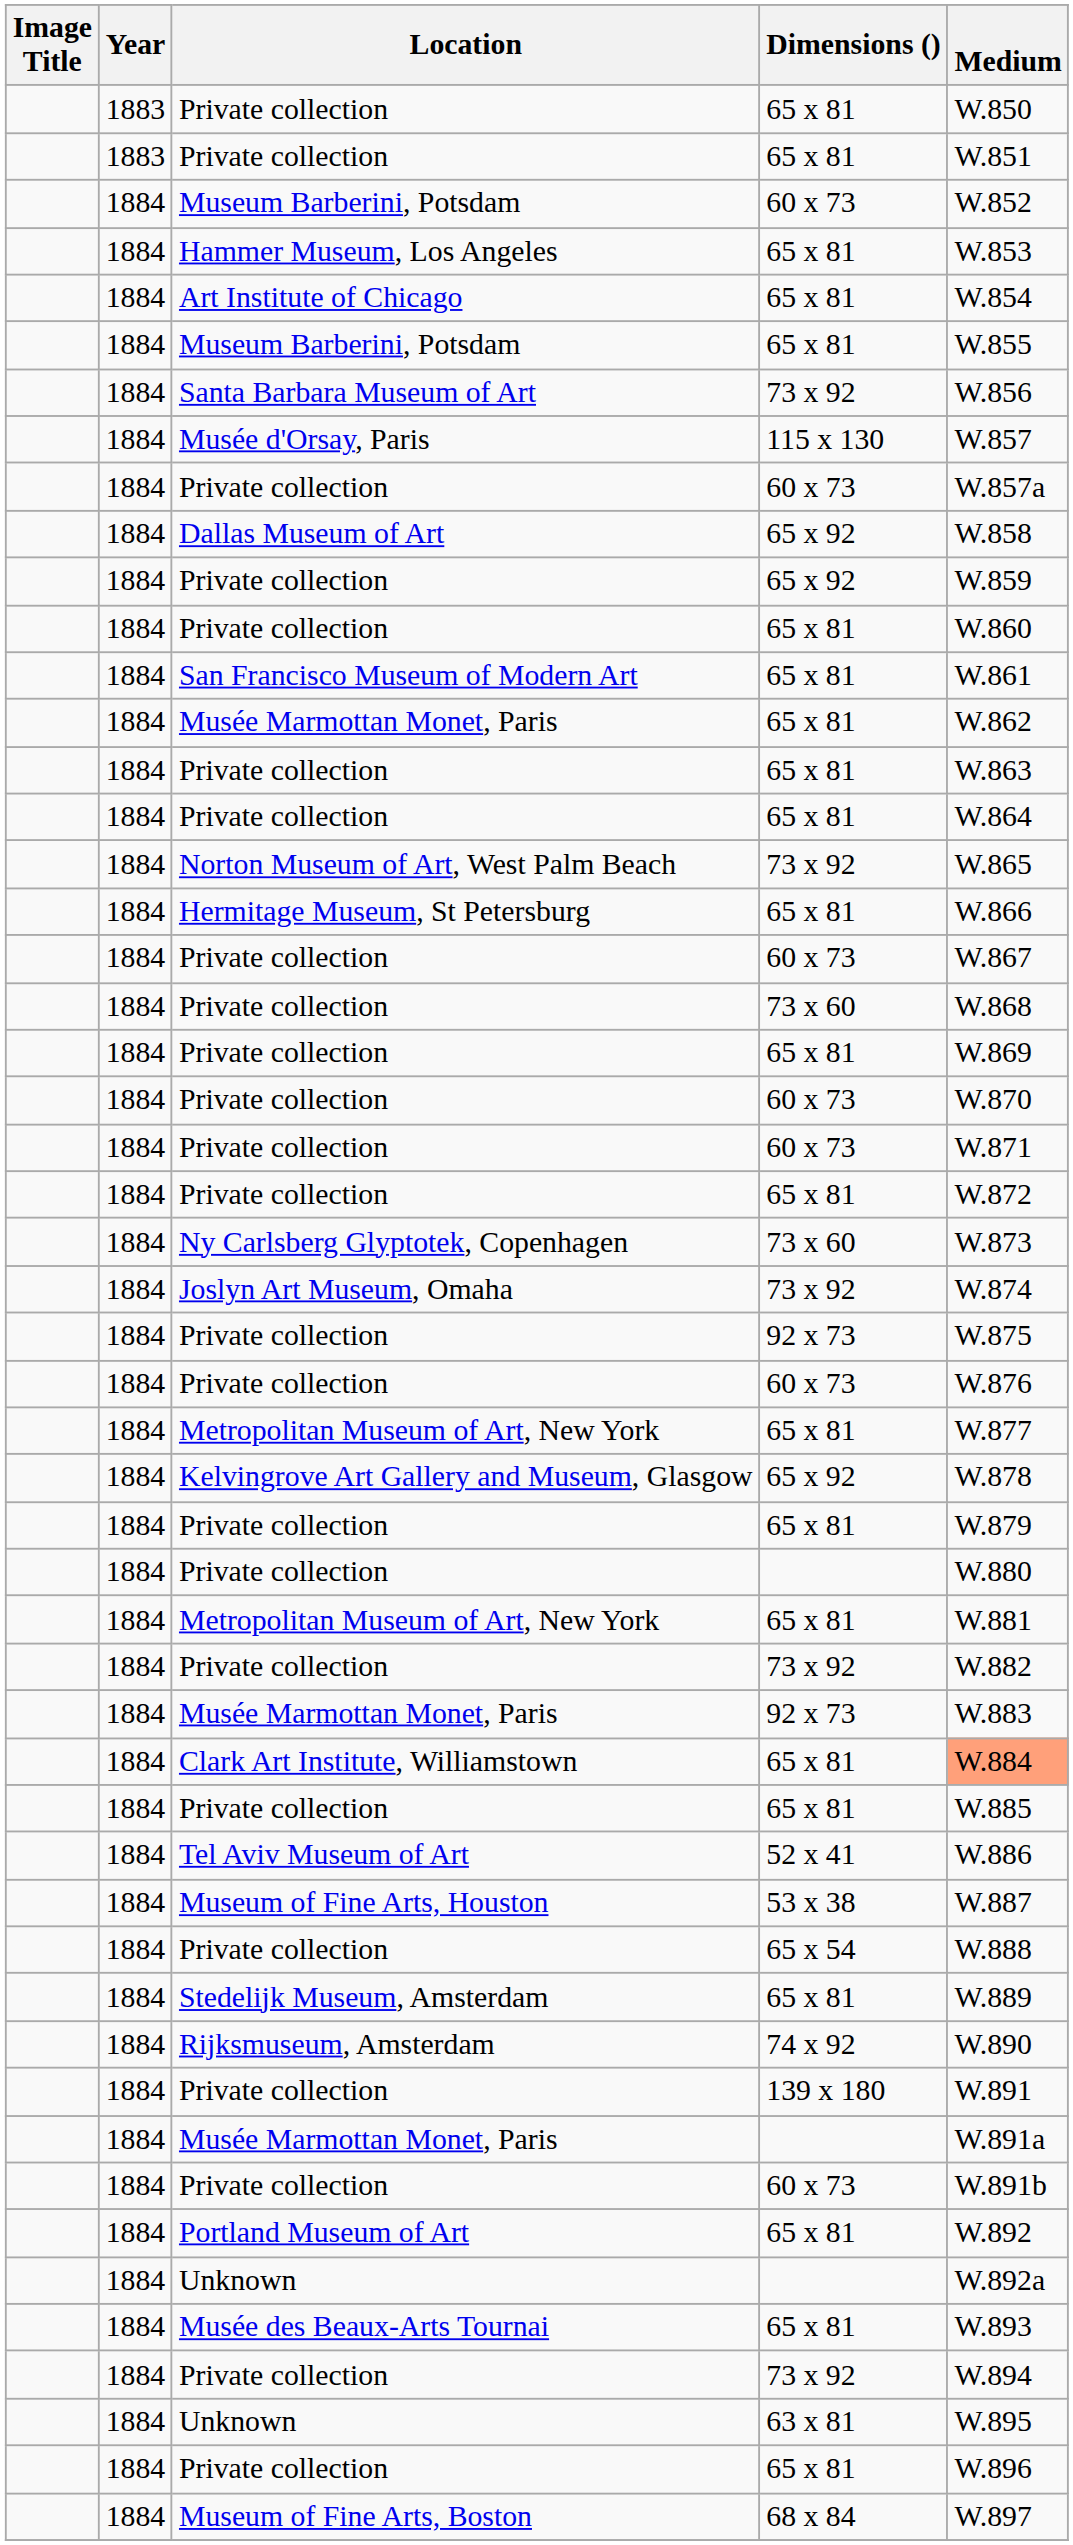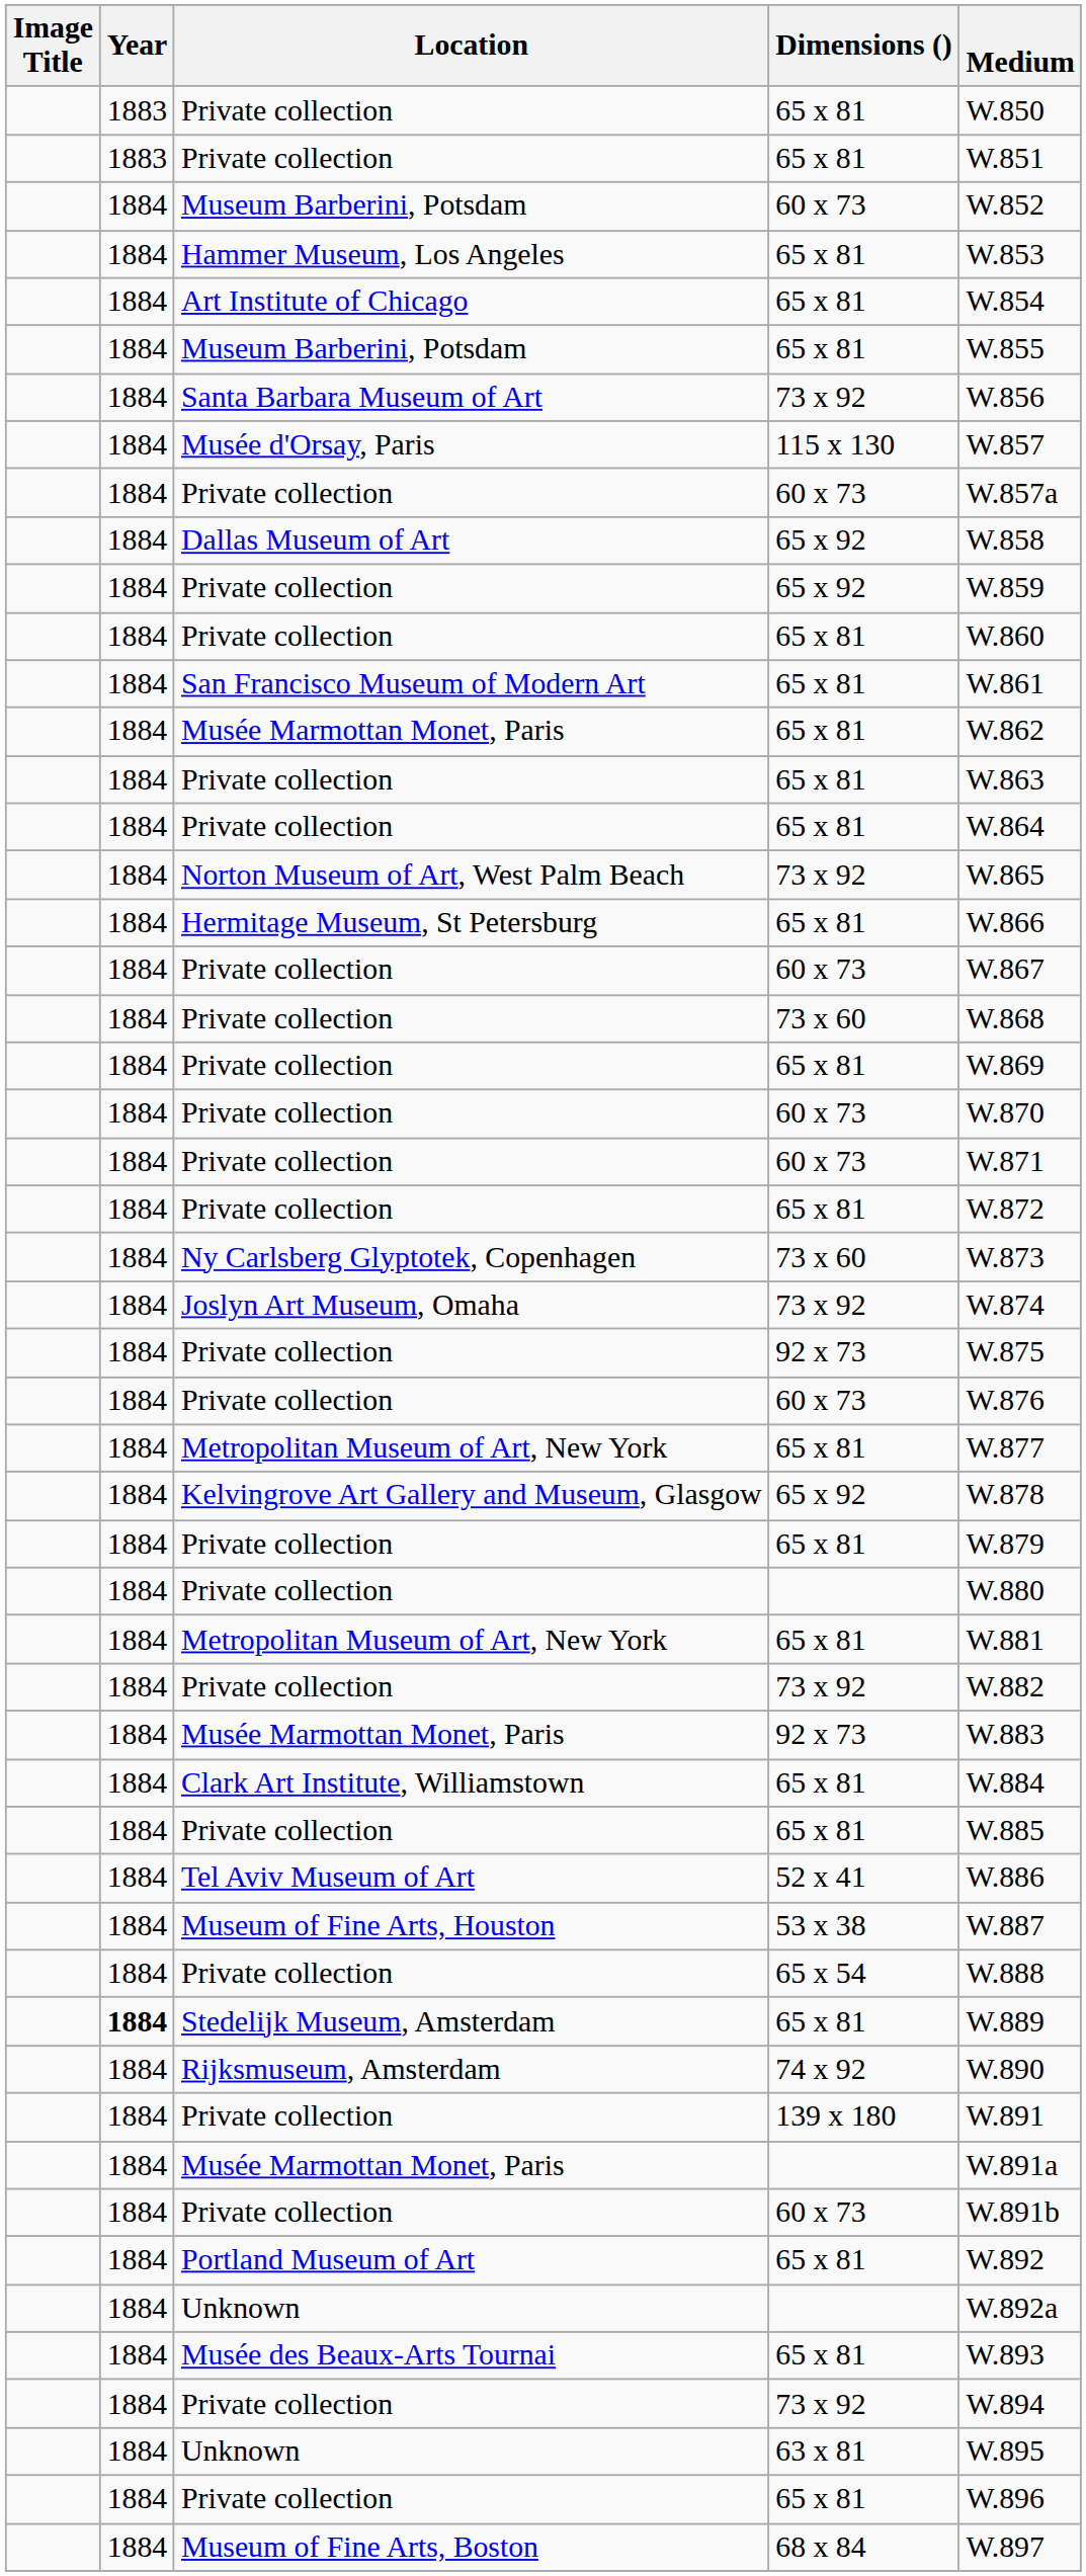Clark Art Institute, Williamstown | Medium: lightsalmon background -> no background
Stedelijk Museum, Amsterdam | Year: normal -> bold
